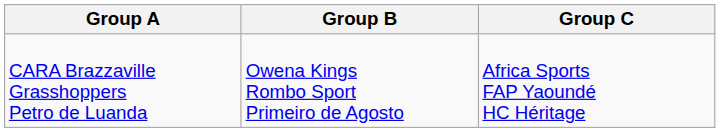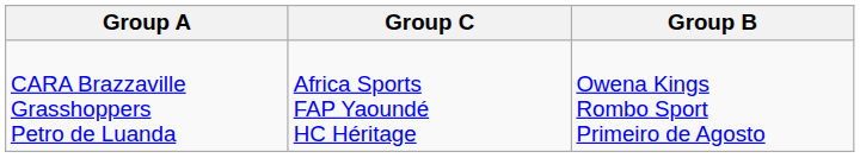columns swapped: Group B <-> Group C
